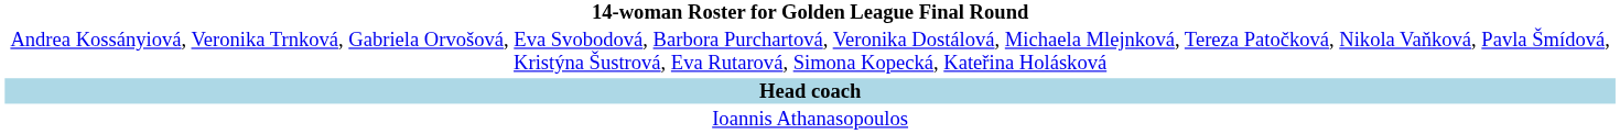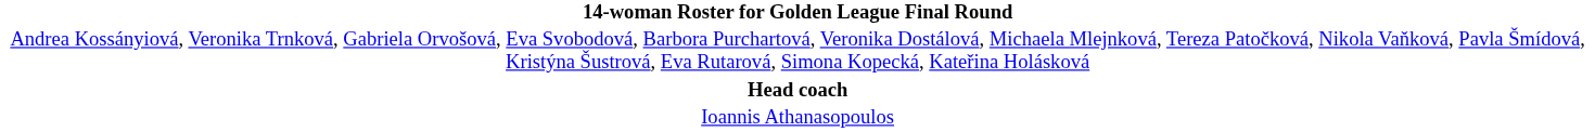row 3 | column 1: lightblue background -> no background
